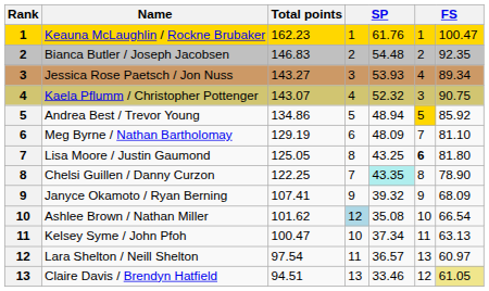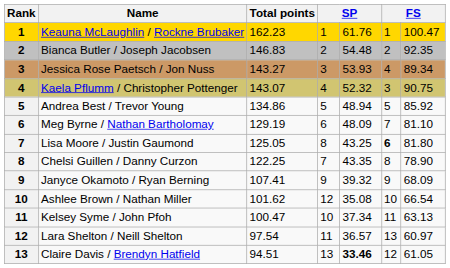Andrea Best / Trevor Young | column 6: gold background -> no background
Chelsi Guillen / Danny Curzon | column 5: paleturquoise background -> no background
Ashlee Brown / Nathan Miller | column 4: lightblue background -> no background
Claire Davis / Brendyn Hatfield | column 5: normal -> bold
Claire Davis / Brendyn Hatfield | column 7: khaki background -> no background
